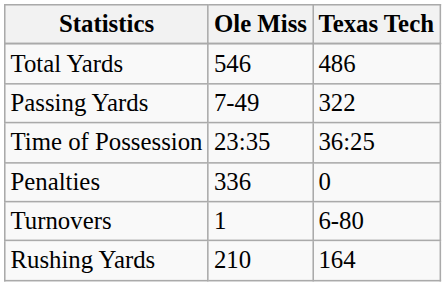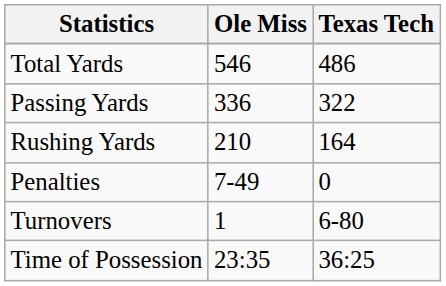Passing Yards | Ole Miss: 7-49 -> 336
rows swapped: Rushing Yards <-> Time of Possession
Penalties | Ole Miss: 336 -> 7-49
